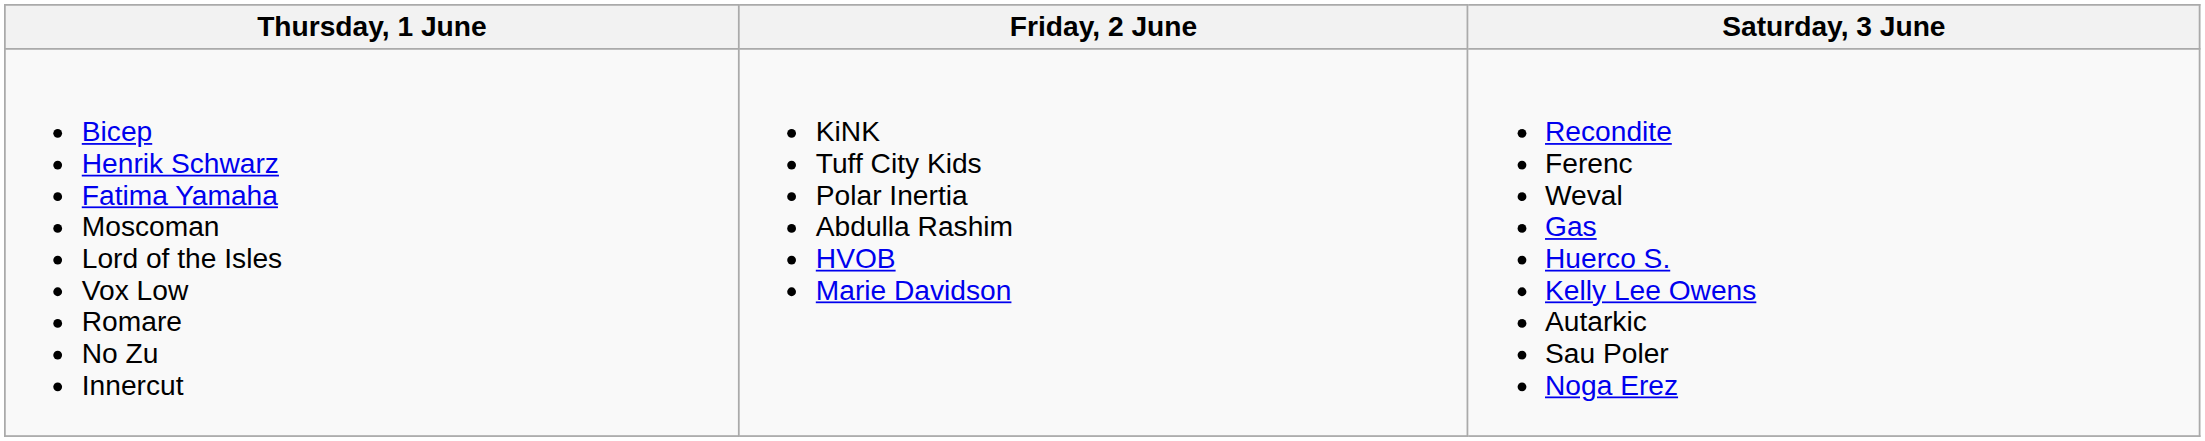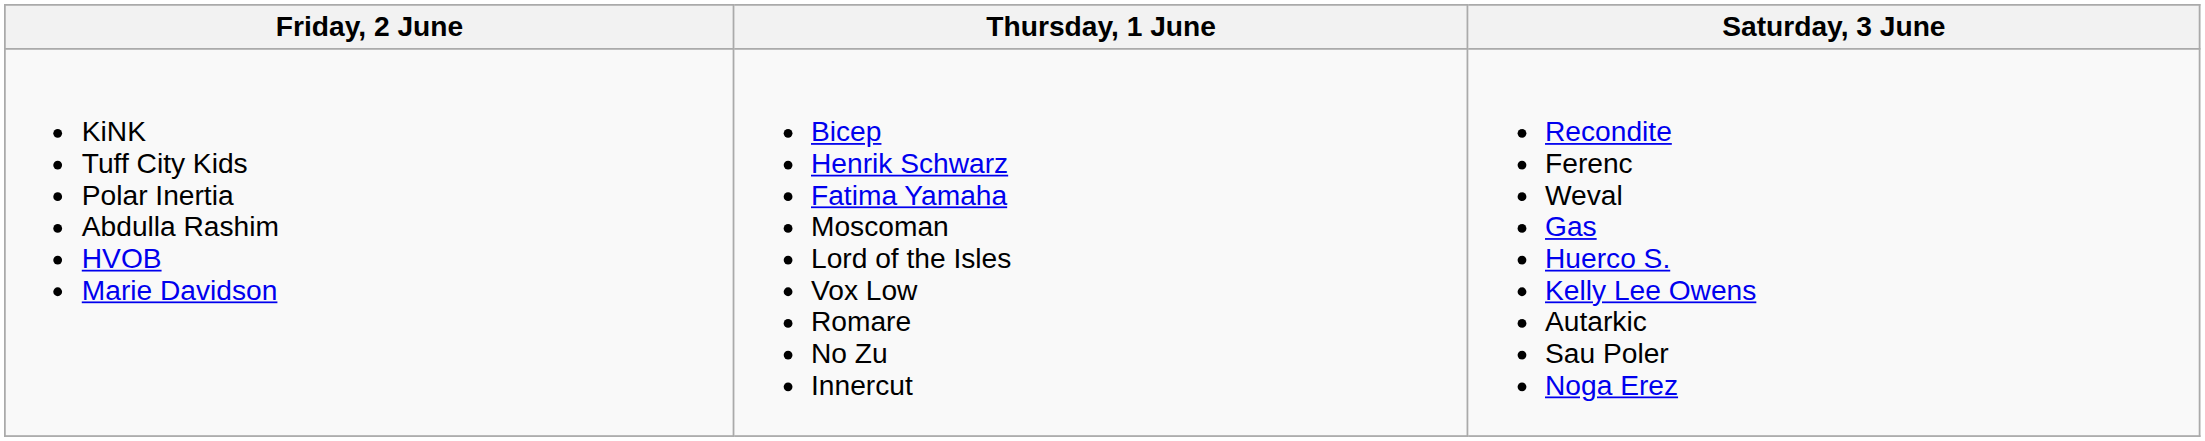columns swapped: Thursday, 1 June <-> Friday, 2 June
